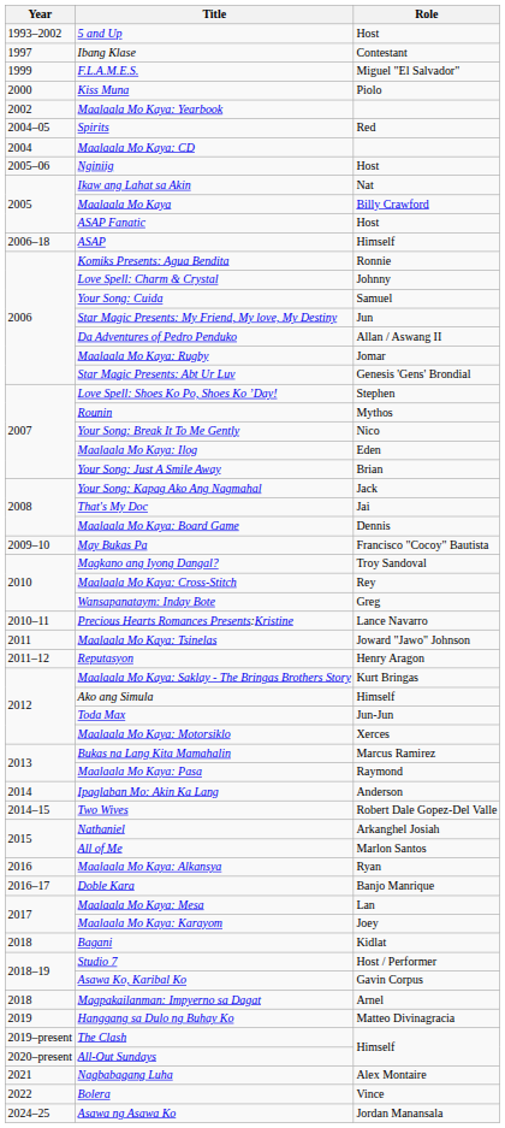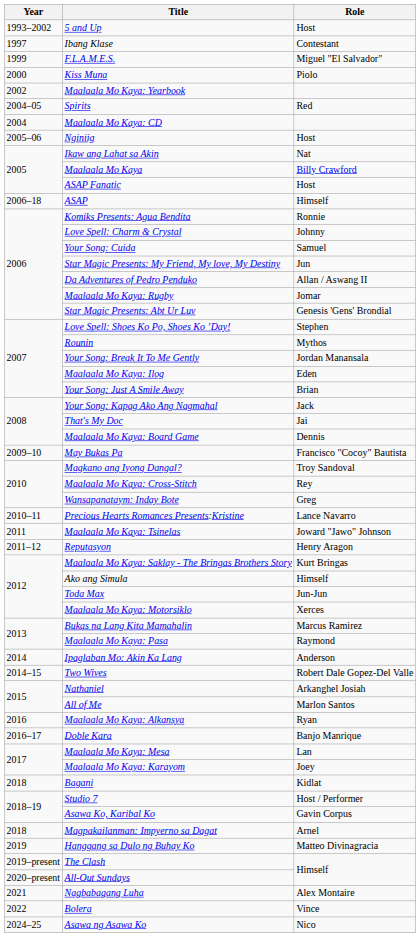Your Song: Break It To Me Gently | Role: Nico -> Jordan Manansala
Asawa ng Asawa Ko | Role: Jordan Manansala -> Nico
